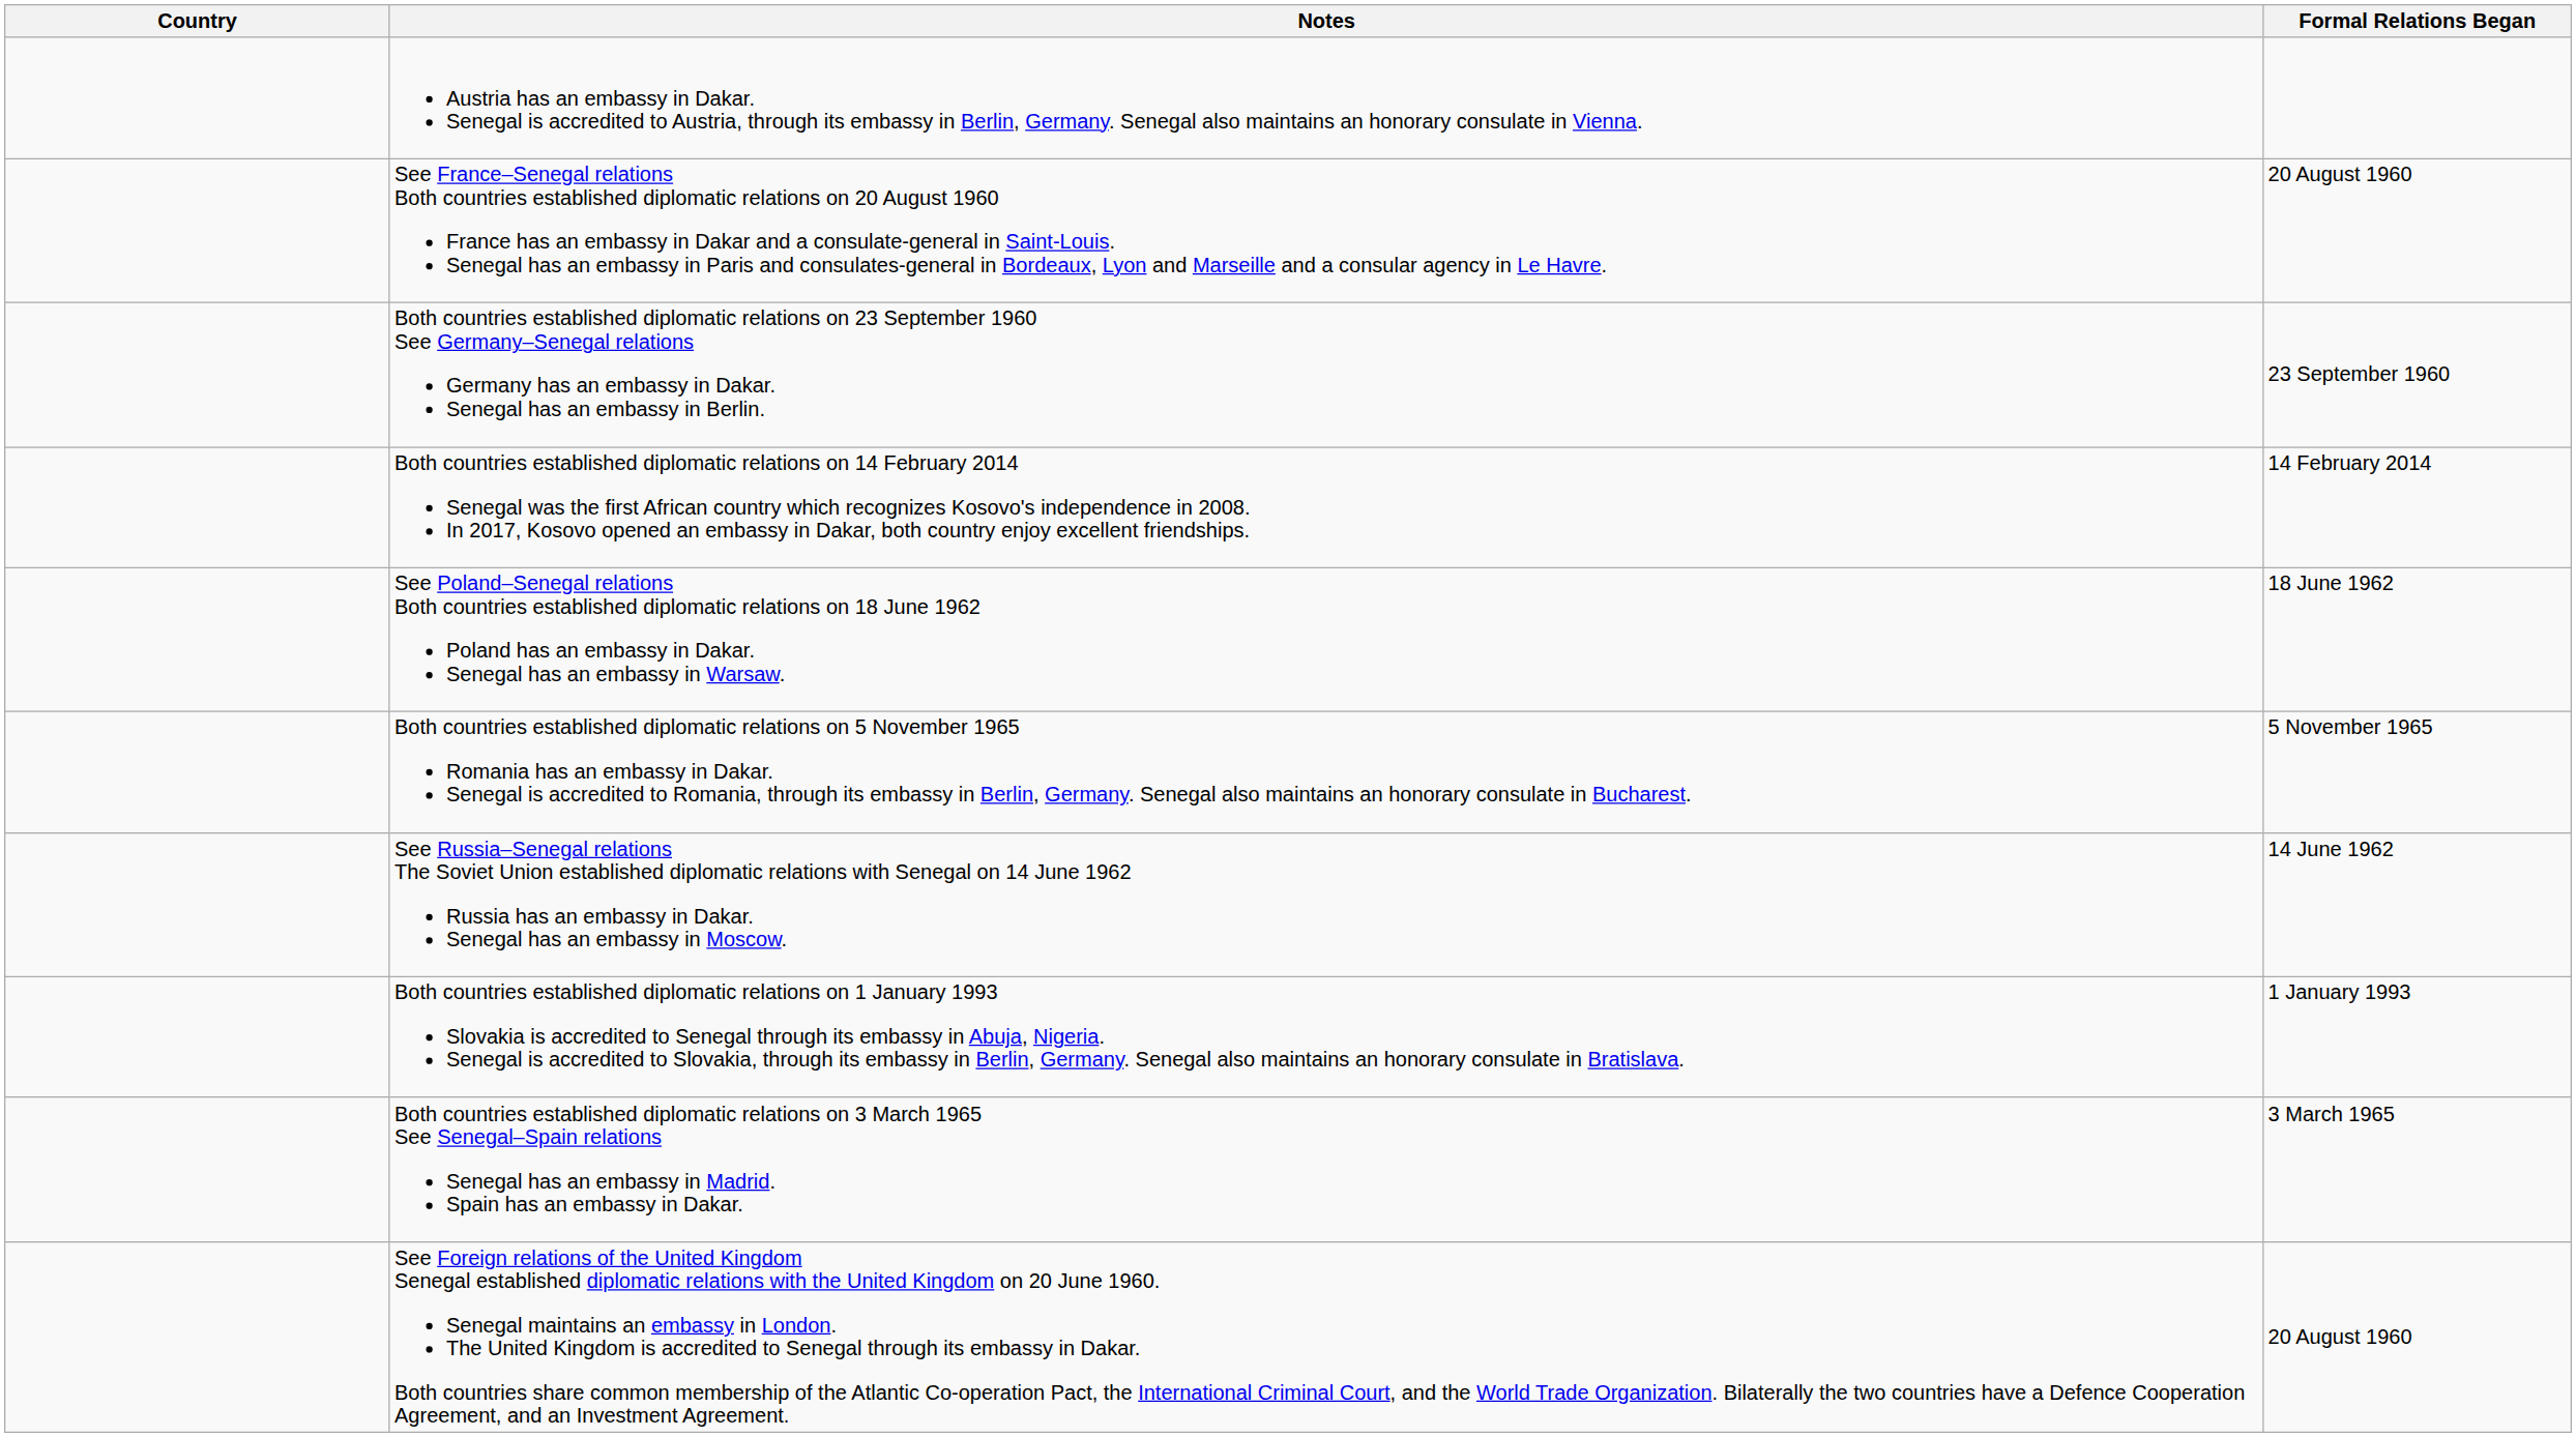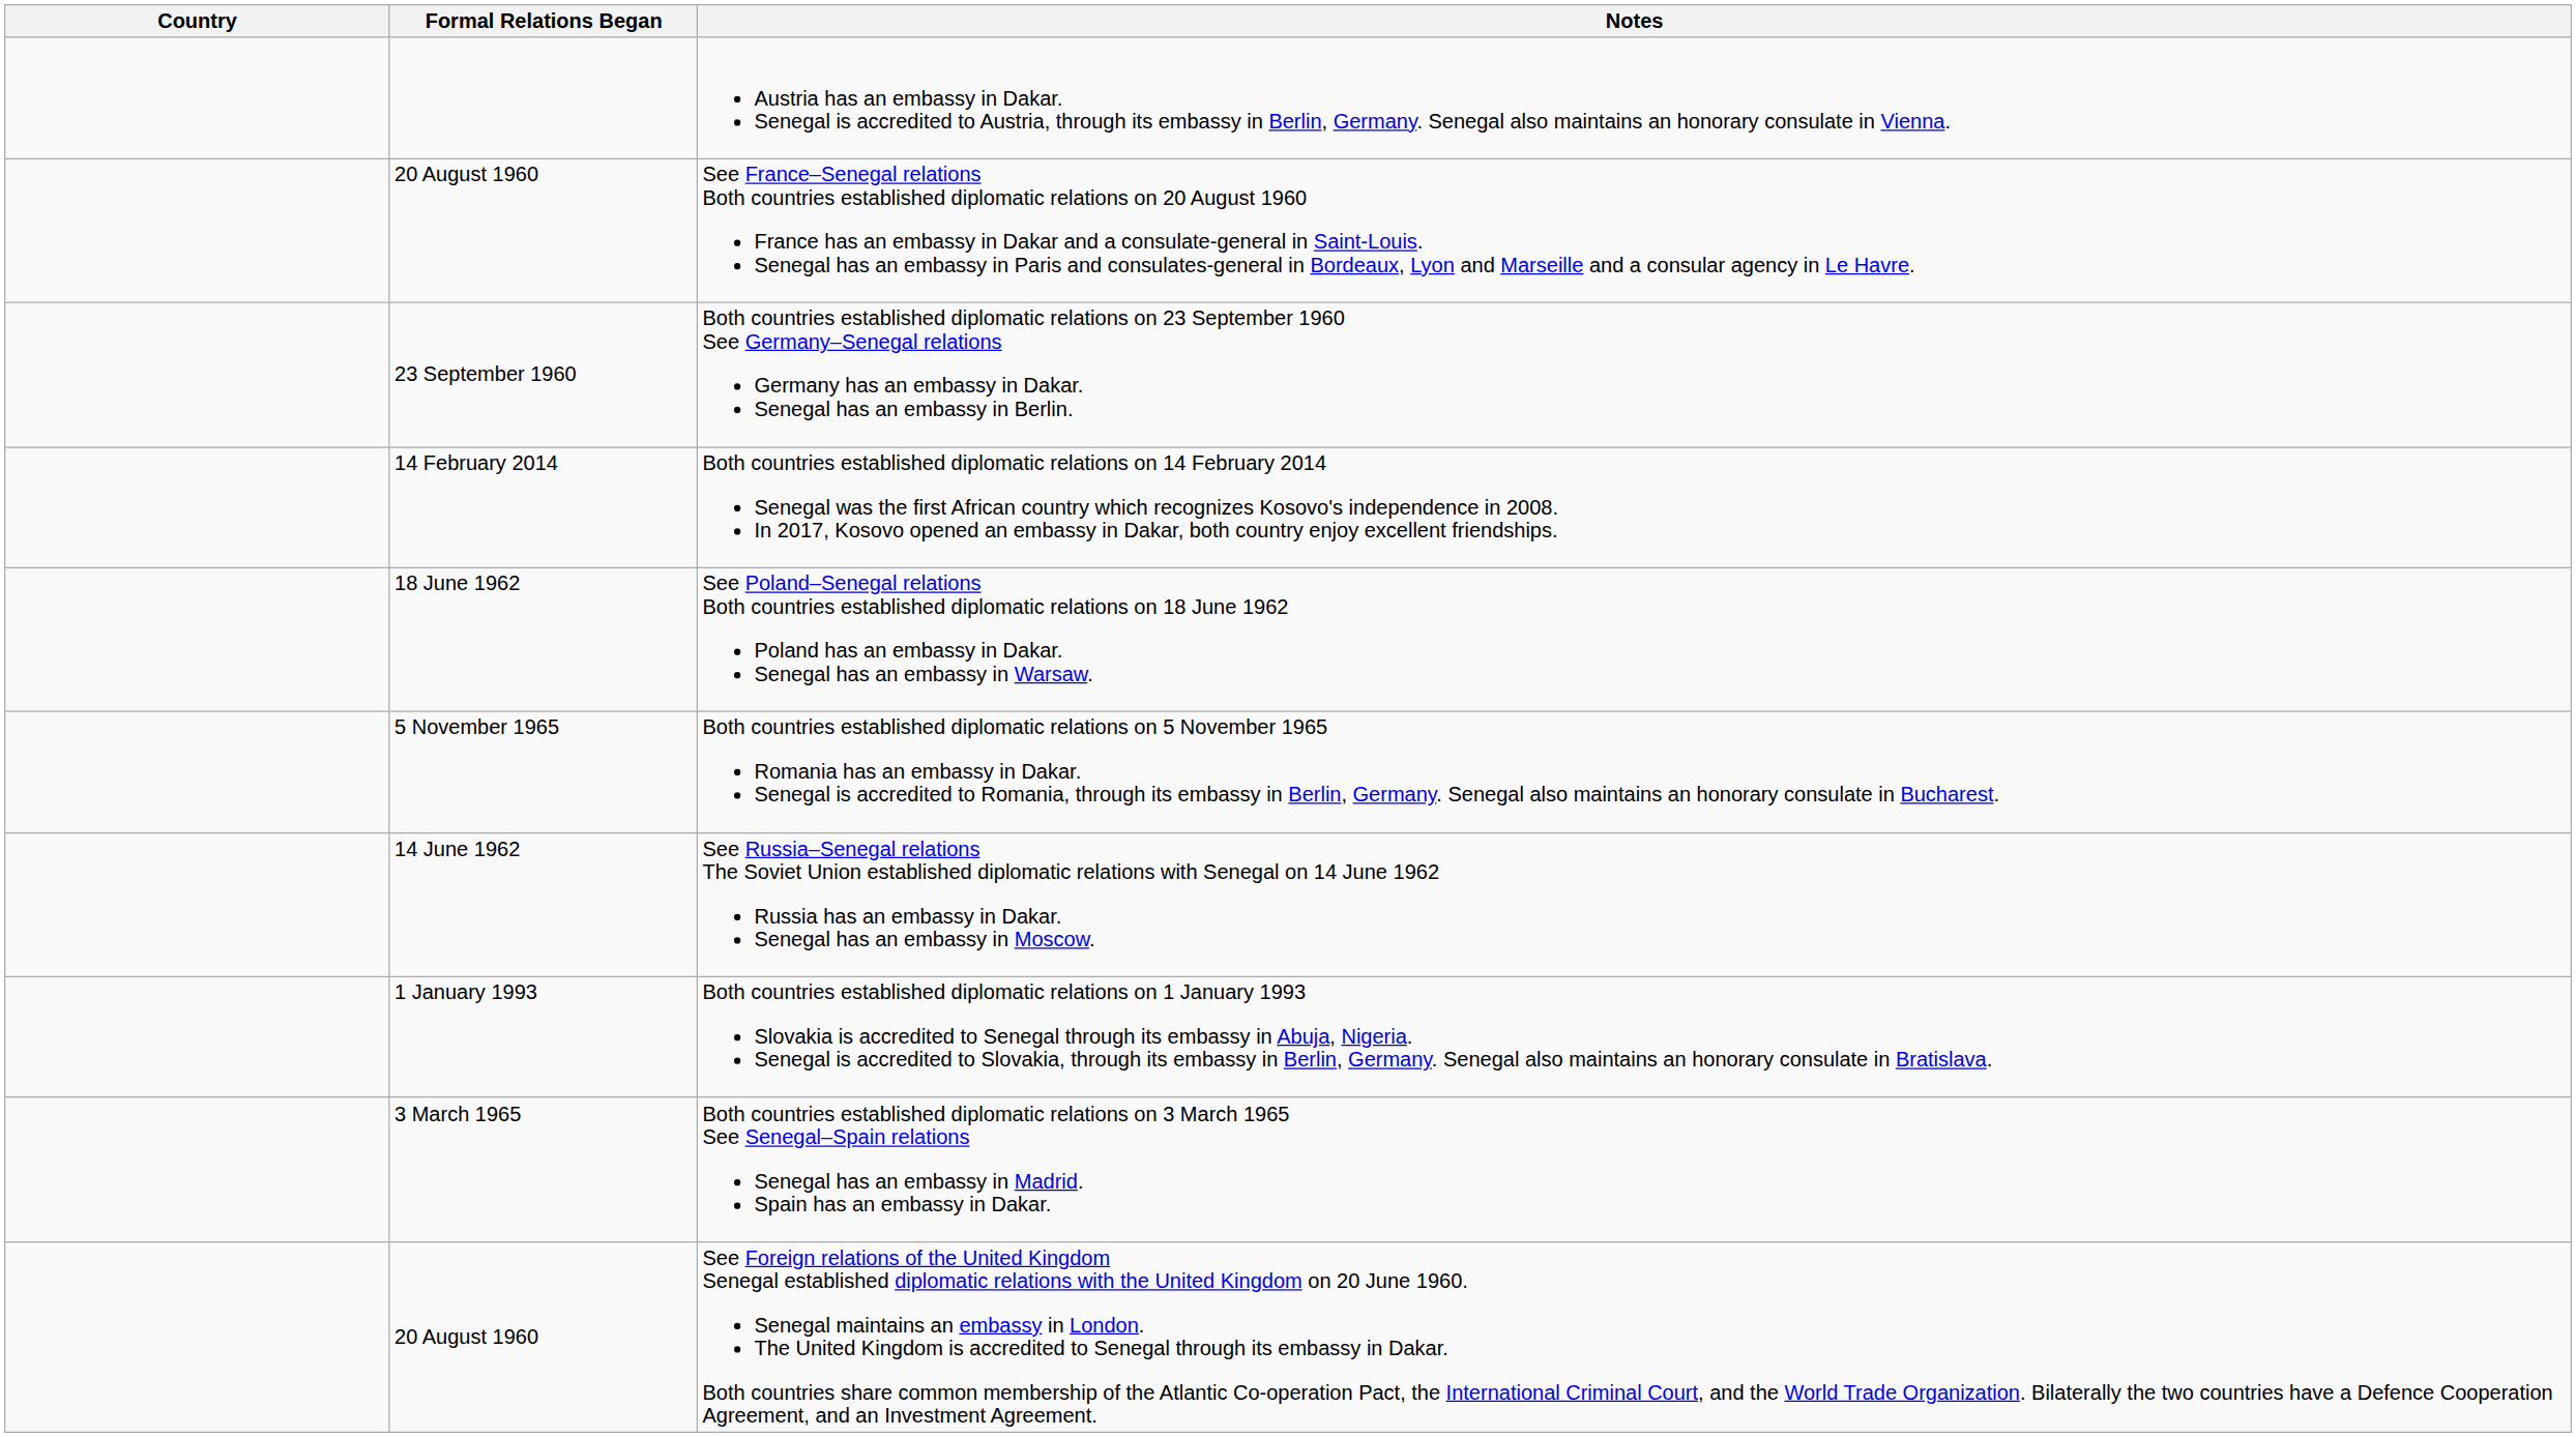columns swapped: Formal Relations Began <-> Notes
